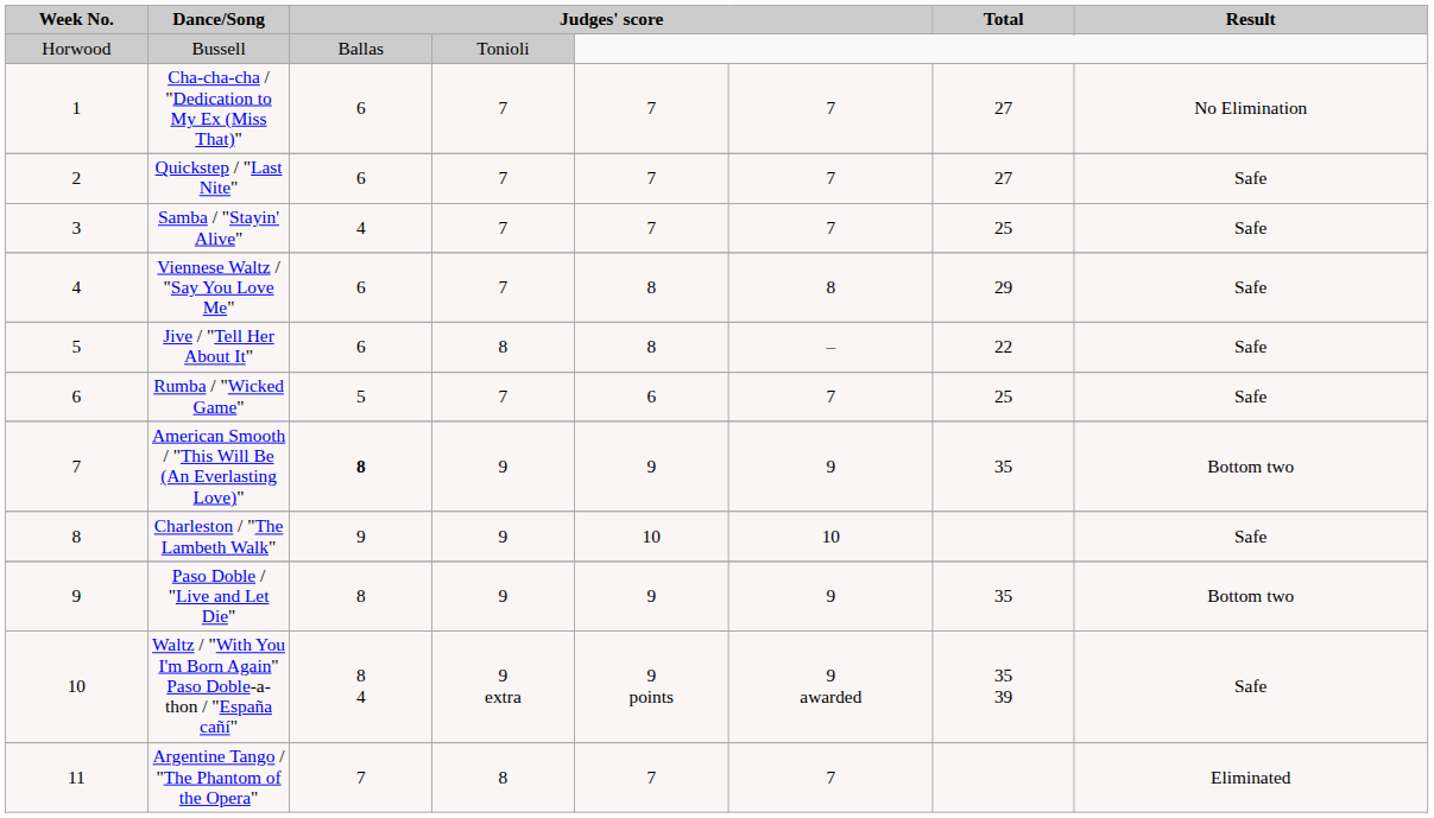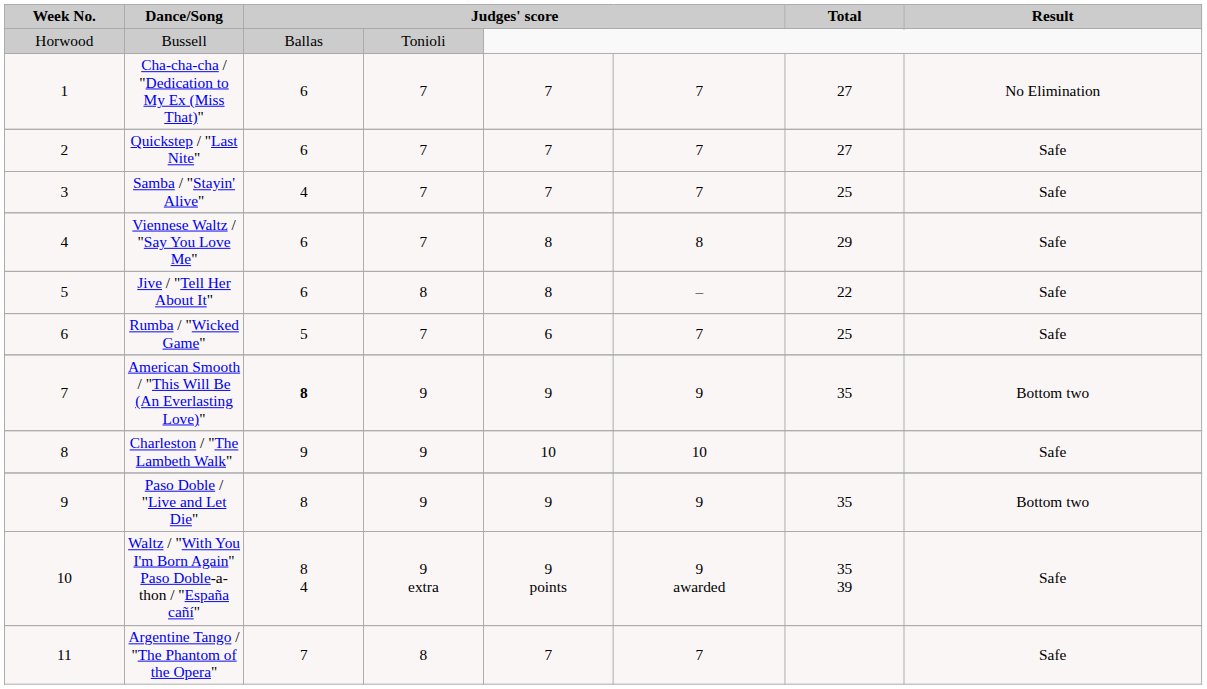Argentine Tango / "The Phantom of the Opera" | Result: Eliminated -> Safe
